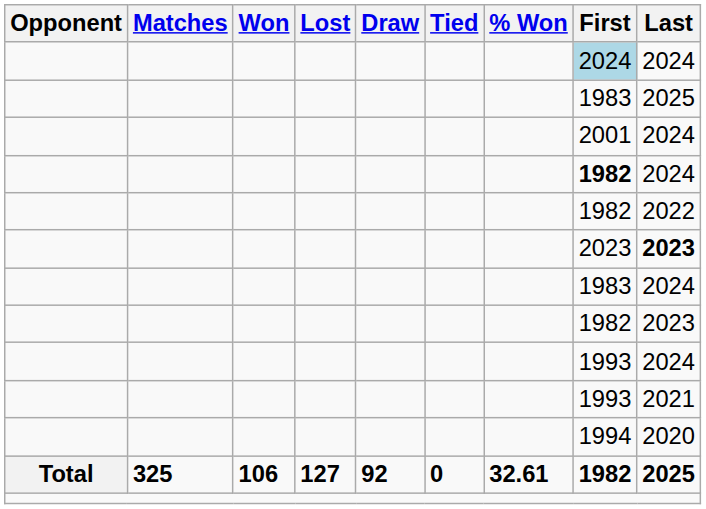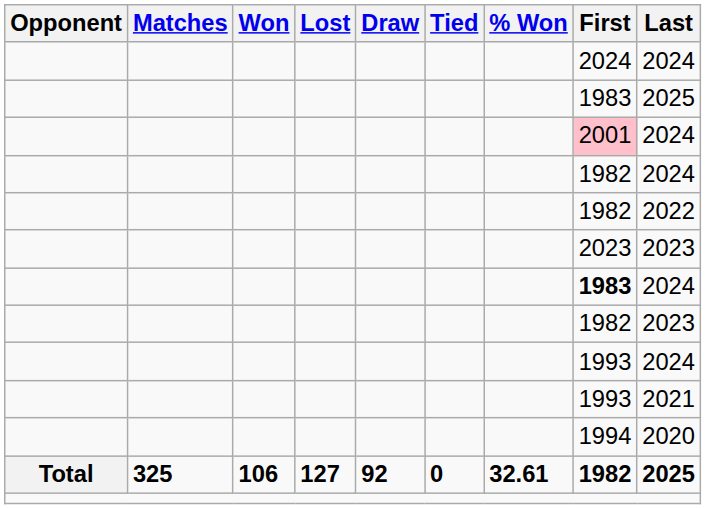row 2 | First: lightblue background -> no background
row 4 | First: no background -> pink background
row 5 | First: bold -> normal
row 7 | Last: bold -> normal
row 8 | First: normal -> bold
